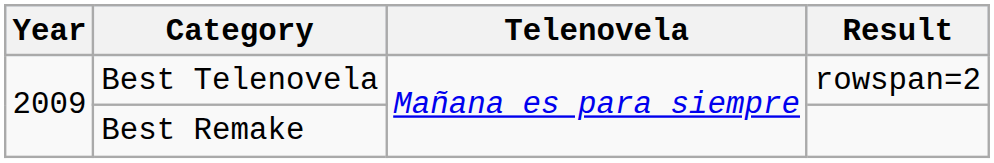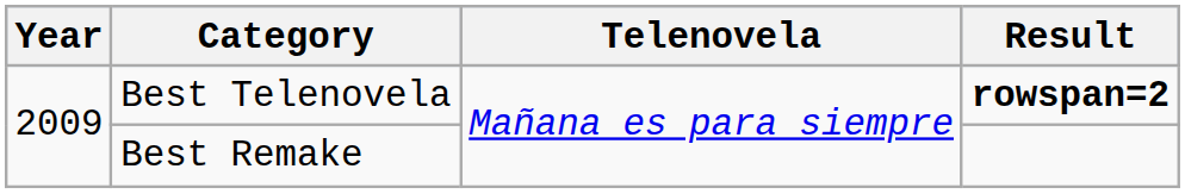Best Telenovela | Result: normal -> bold
